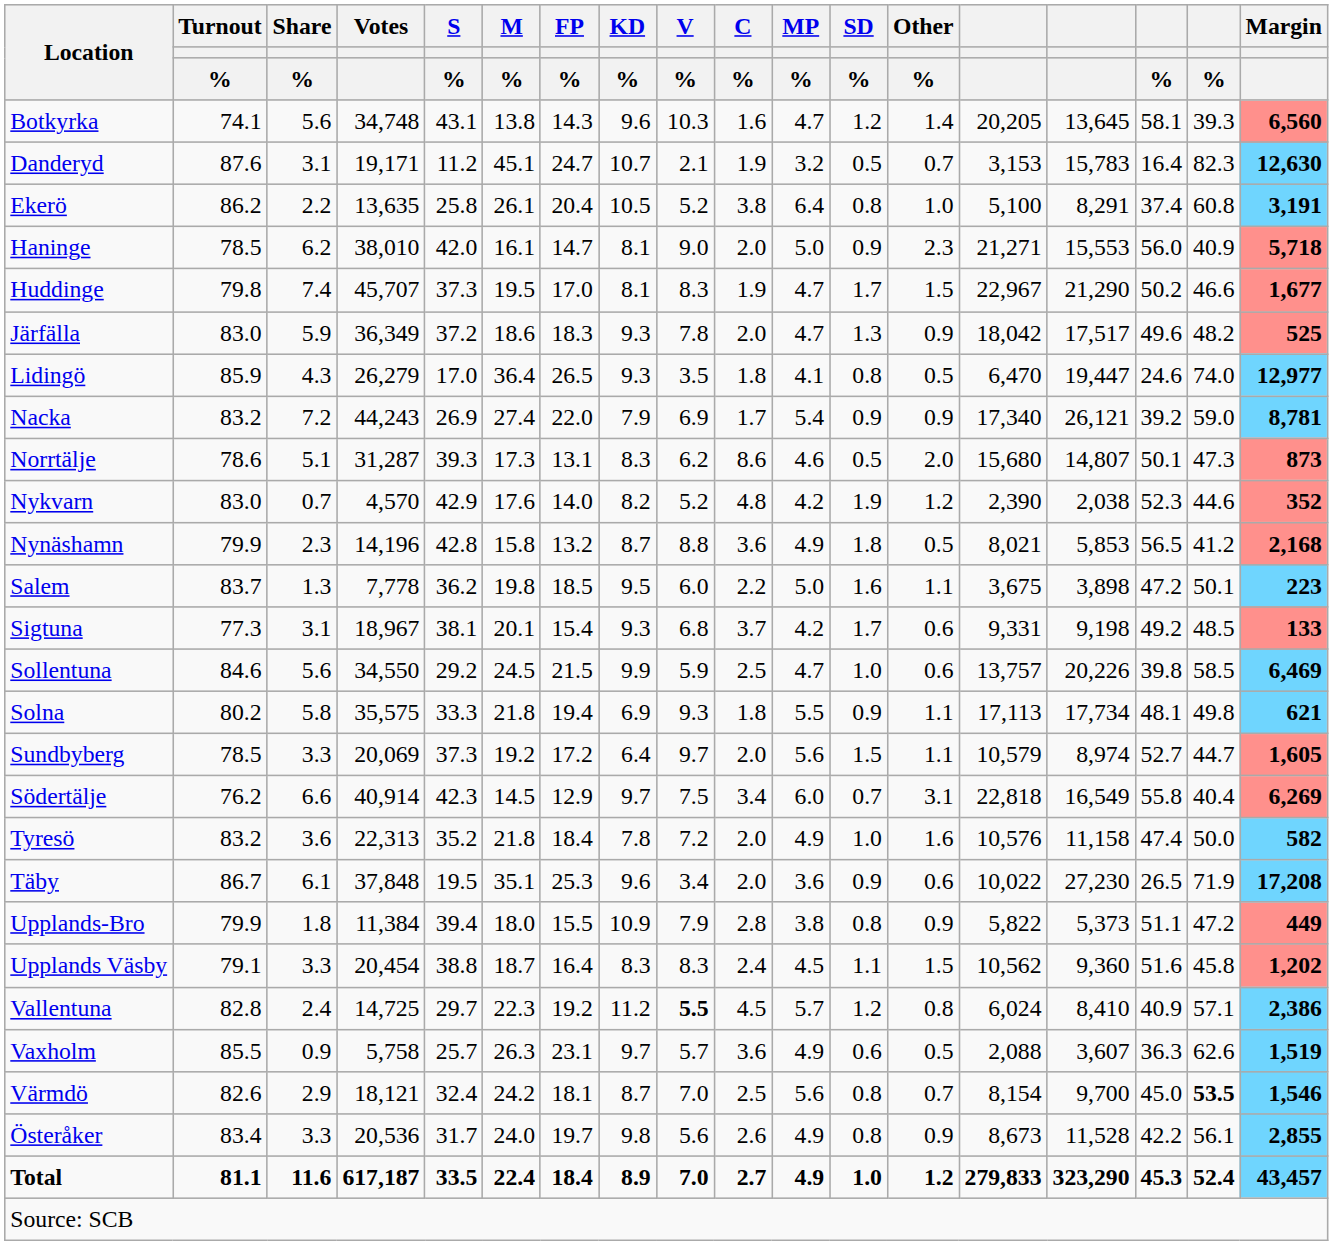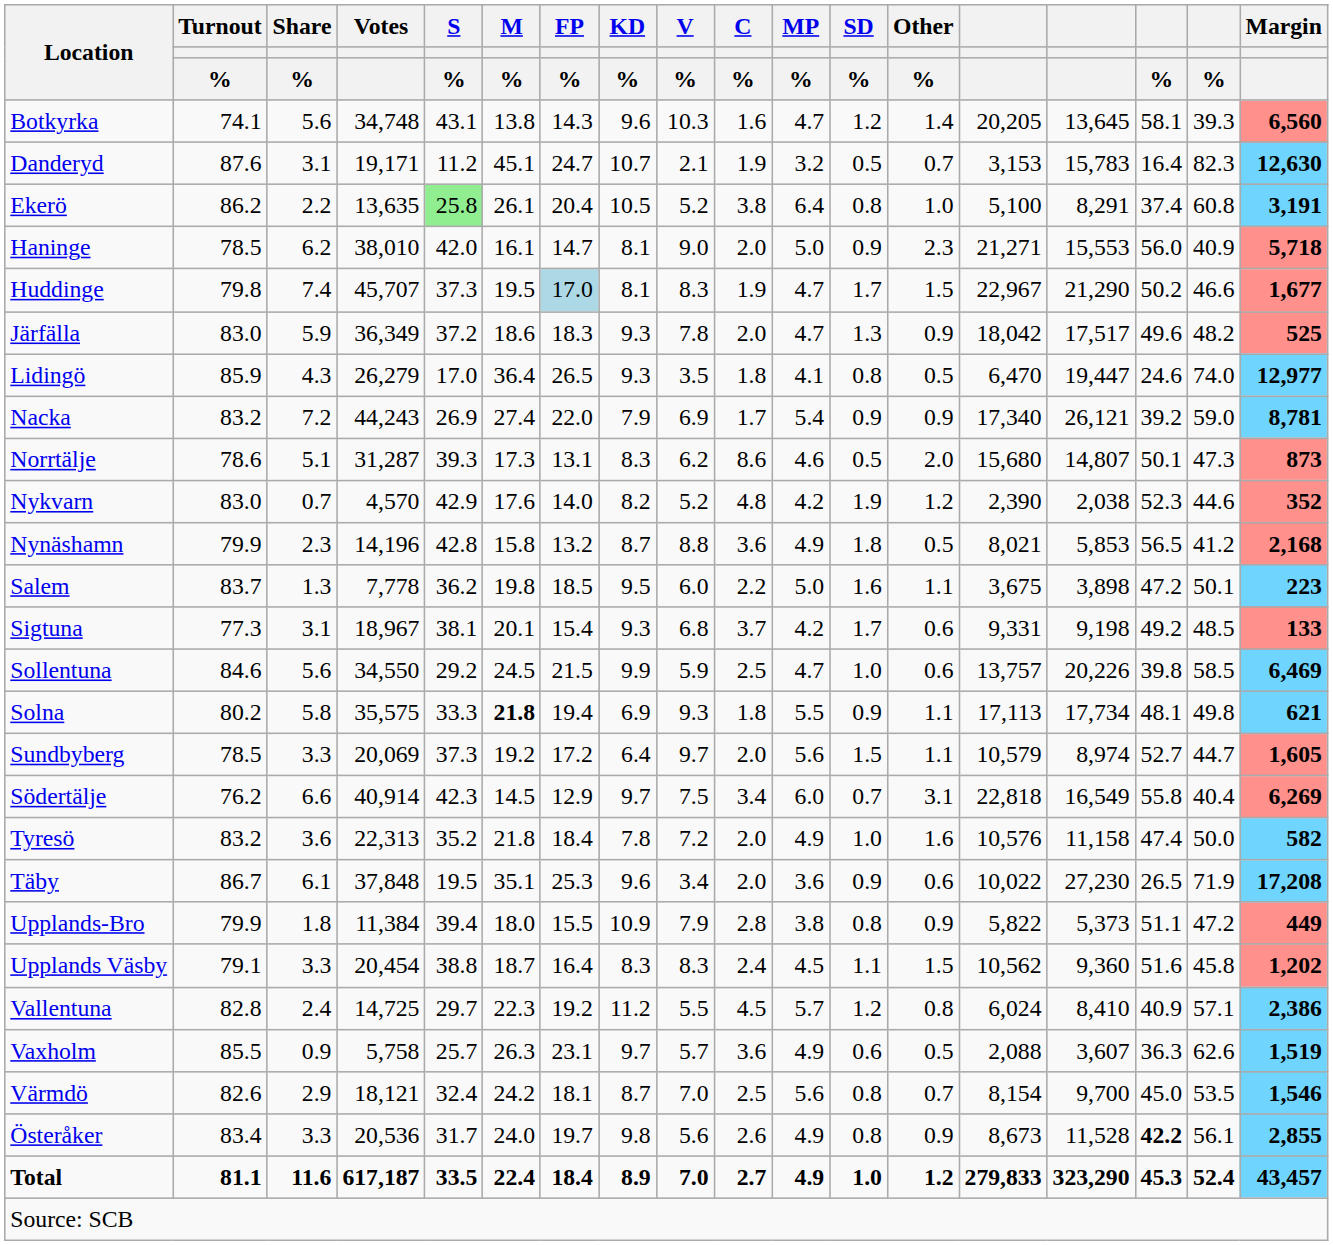Ekerö | S / %: no background -> lightgreen background
Huddinge | FP / %: no background -> lightblue background
Solna | M / %: normal -> bold
Vallentuna | V / %: bold -> normal
Värmdö | column 17: bold -> normal
Österåker | column 16: normal -> bold
